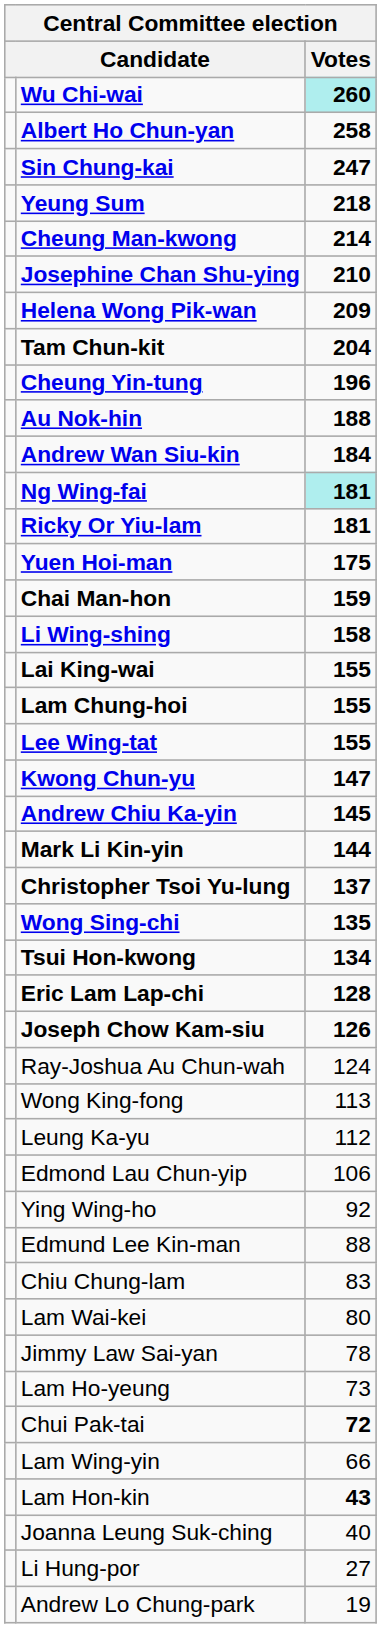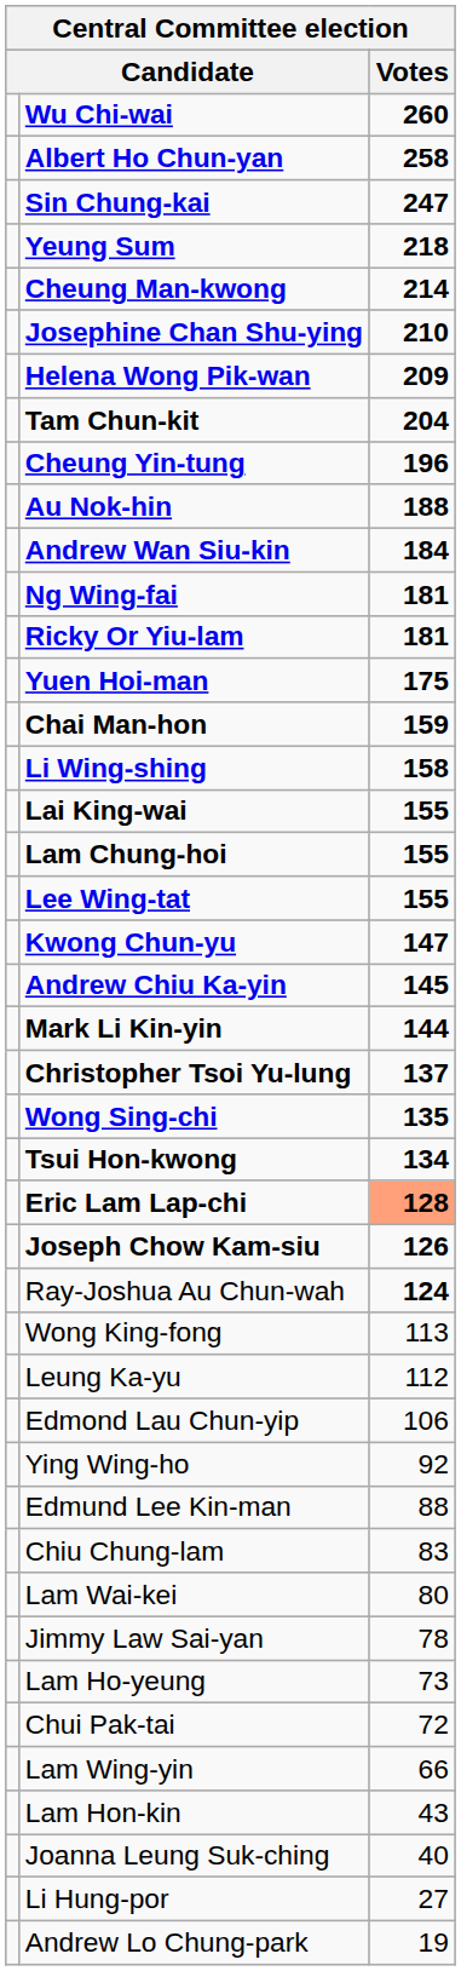Wu Chi-wai | Votes: paleturquoise background -> no background
Ng Wing-fai | Votes: paleturquoise background -> no background
Eric Lam Lap-chi | Votes: no background -> lightsalmon background
Ray-Joshua Au Chun-wah | Votes: normal -> bold
Chui Pak-tai | Votes: bold -> normal
Lam Hon-kin | Votes: bold -> normal
